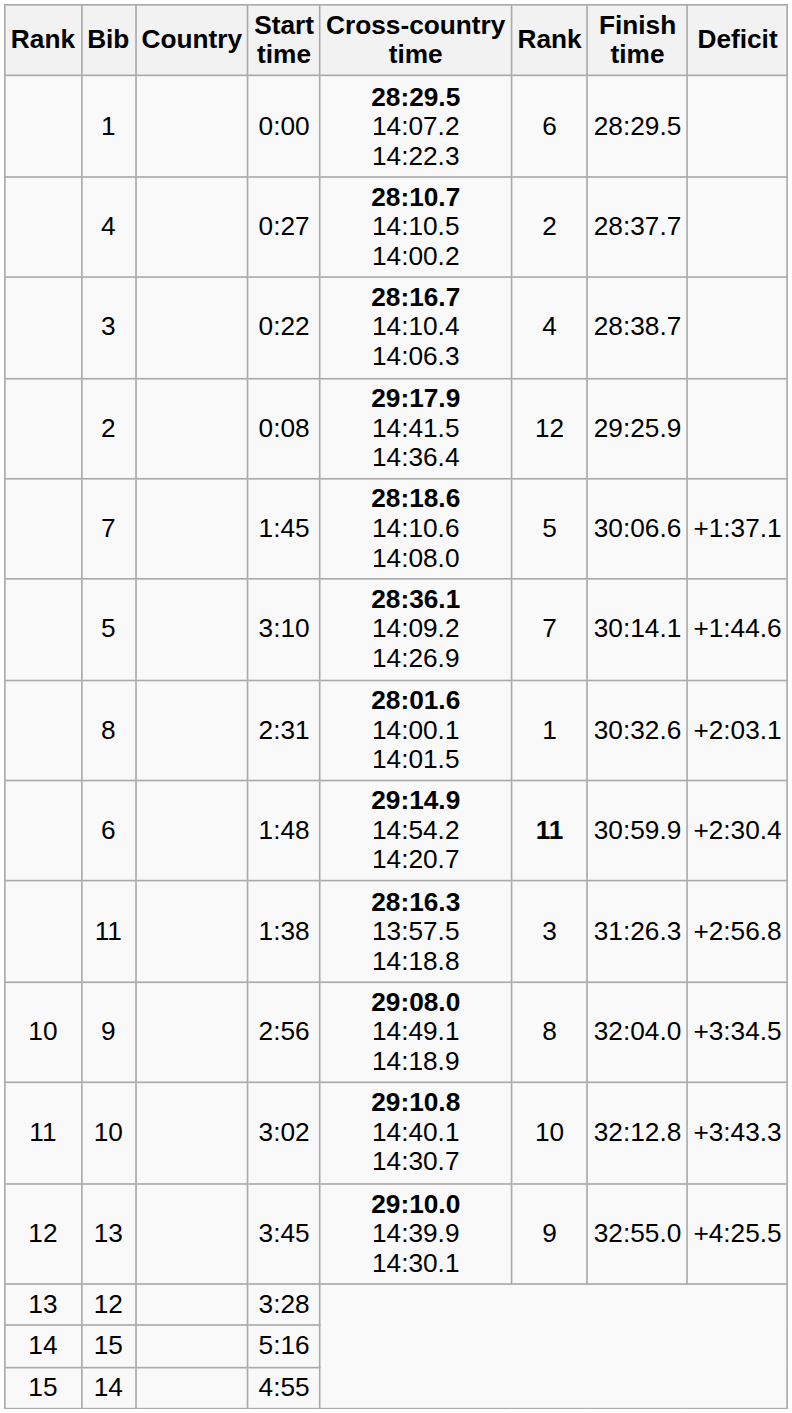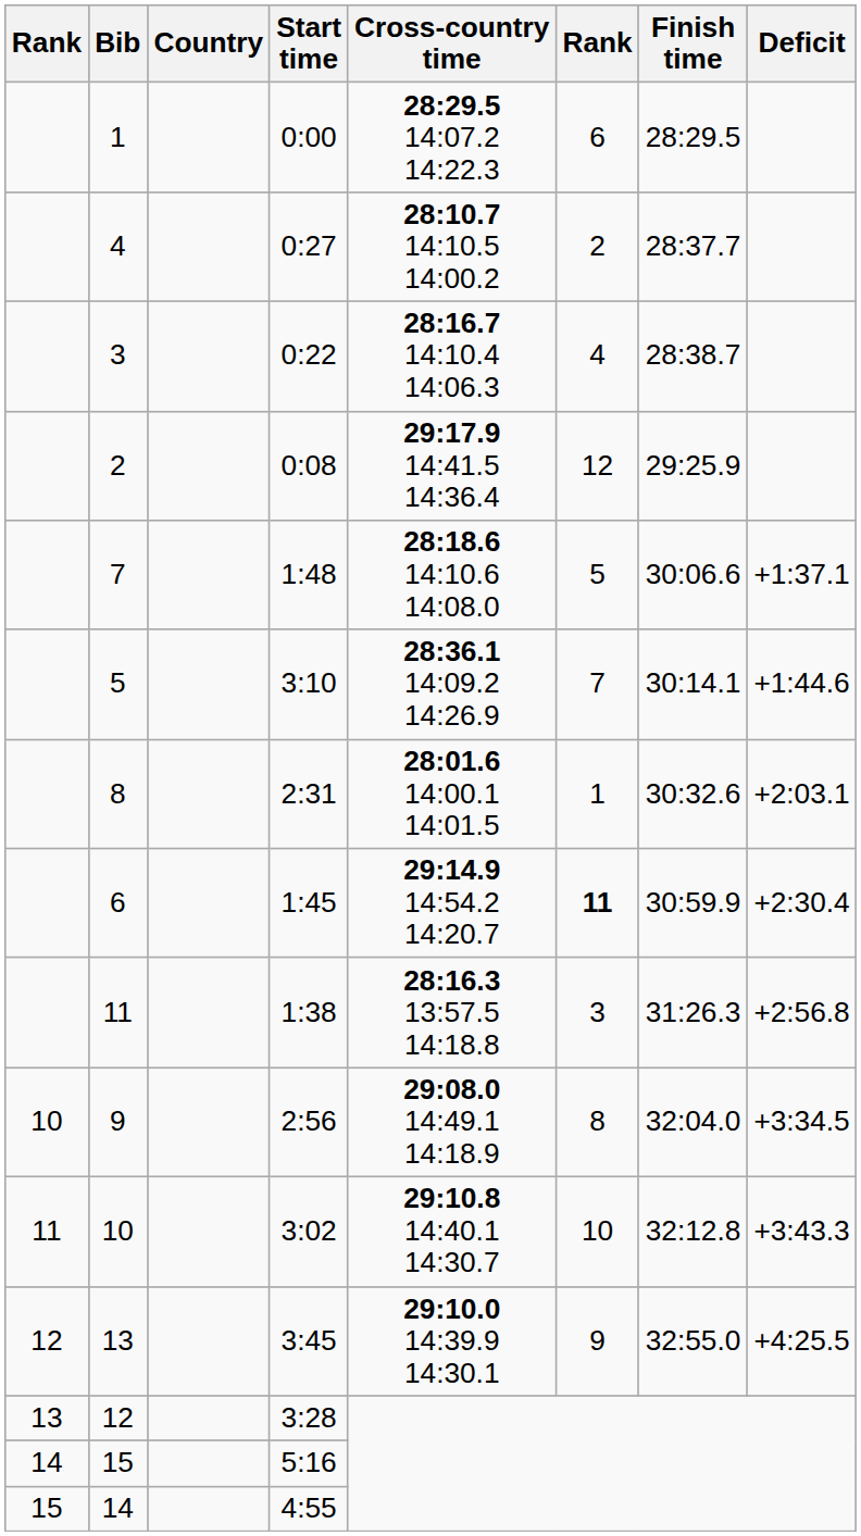row 6 | Start time: 1:45 -> 1:48
row 9 | Start time: 1:48 -> 1:45
